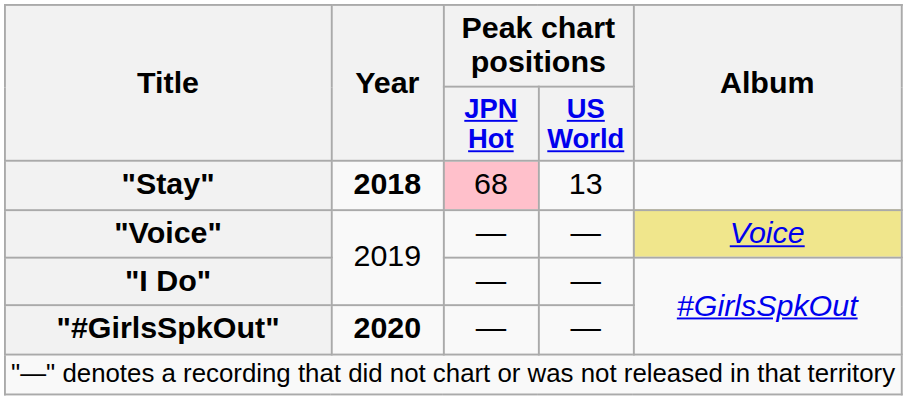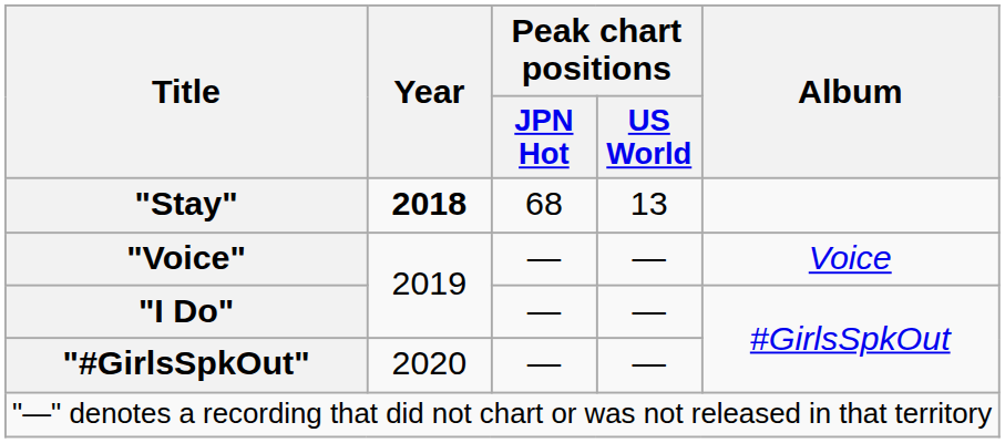"Stay" | Peak chart positions / JPN Hot: pink background -> no background
"Voice" | Album: khaki background -> no background
"#GirlsSpkOut" | Year: bold -> normal
